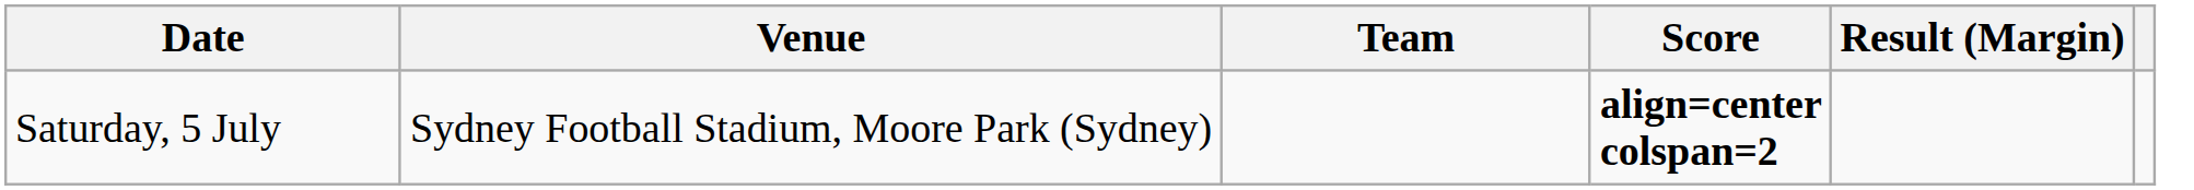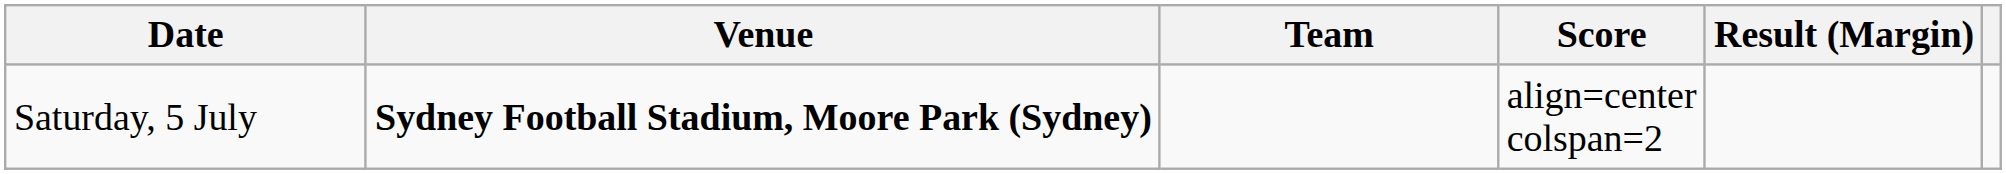Saturday, 5 July | Venue: normal -> bold
Saturday, 5 July | Score: bold -> normal
